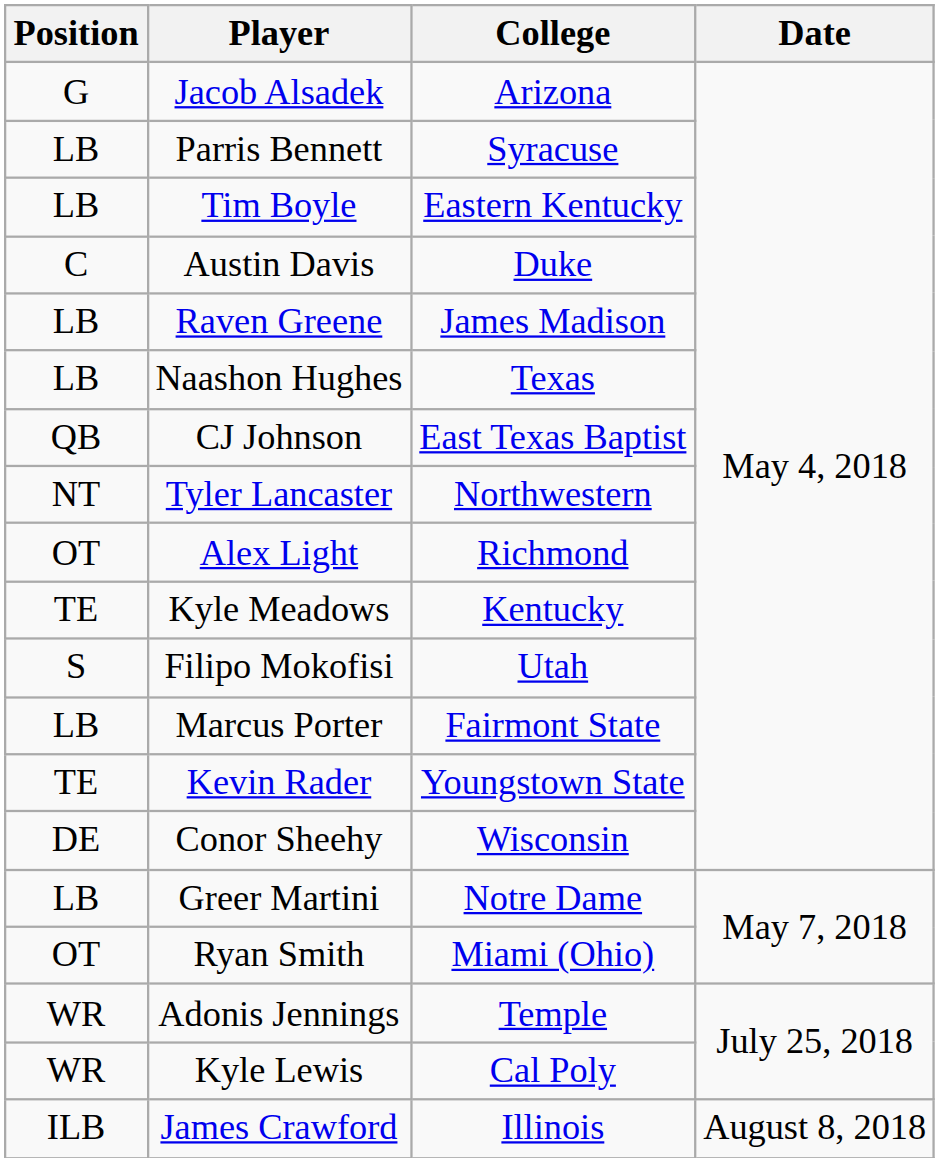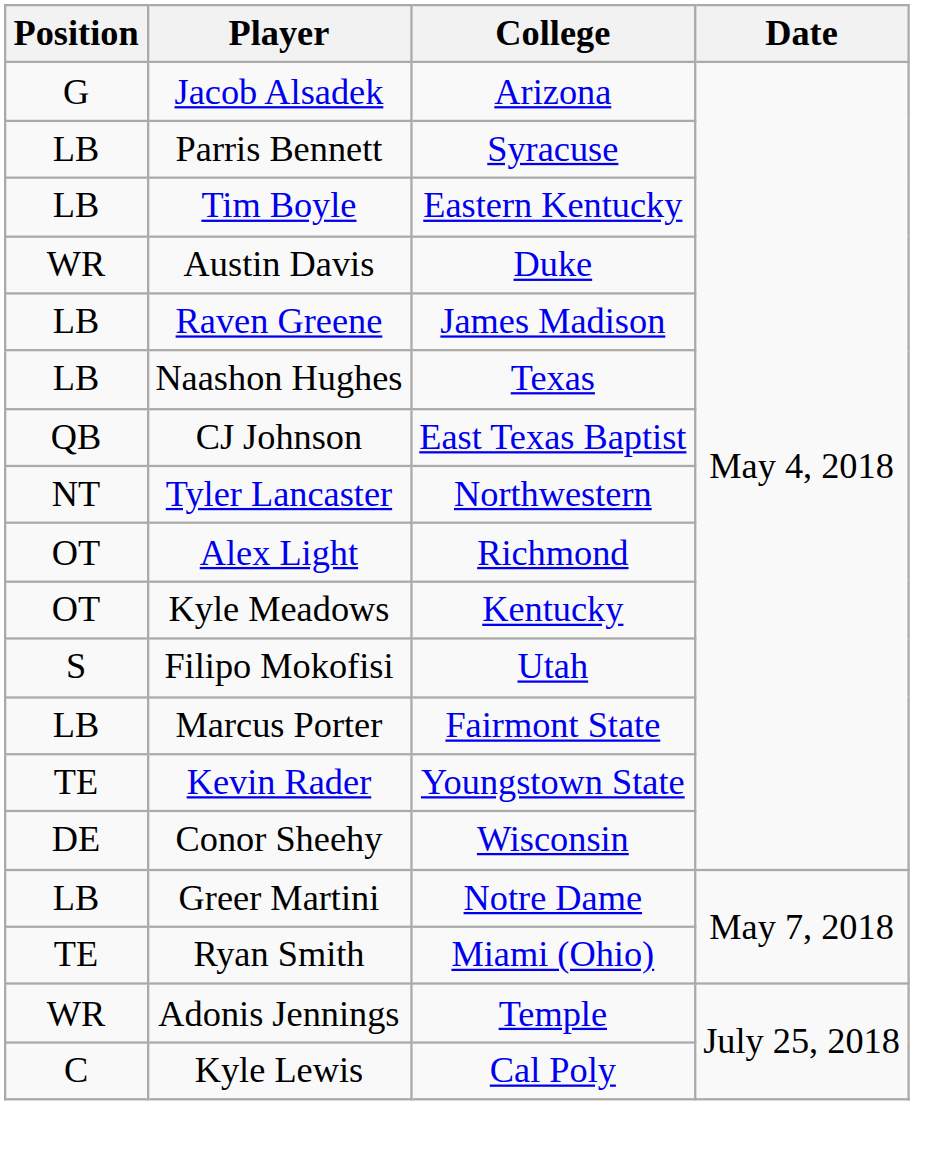Austin Davis | Position: C -> WR
Kyle Meadows | Position: TE -> OT
Ryan Smith | Position: OT -> TE
Kyle Lewis | Position: WR -> C
- row: ILB | James Crawford | Illinois | August 8, 2018
